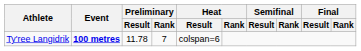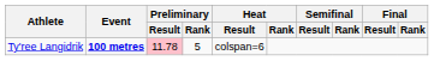Ty'ree Langidrik | Preliminary / Result: no background -> pink background
Ty'ree Langidrik | Preliminary / Rank: 7 -> 5
